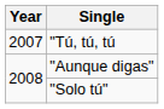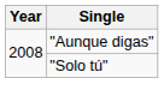- row: 2007 | "Tú, tú, tú
